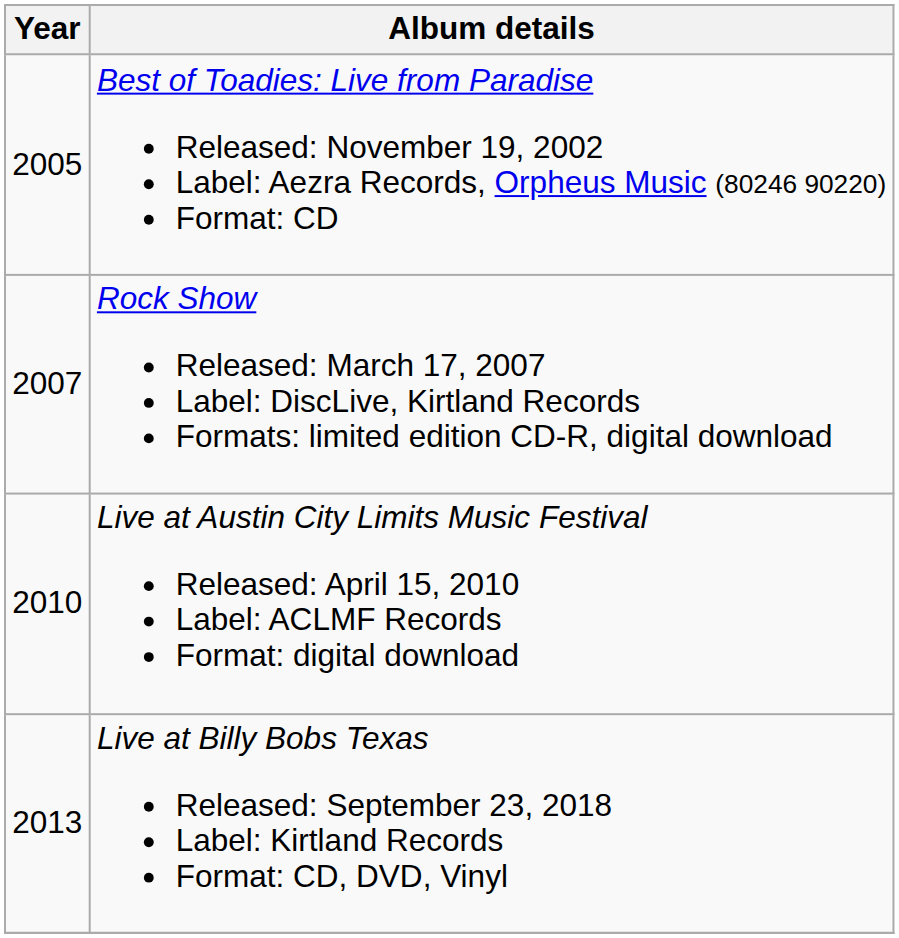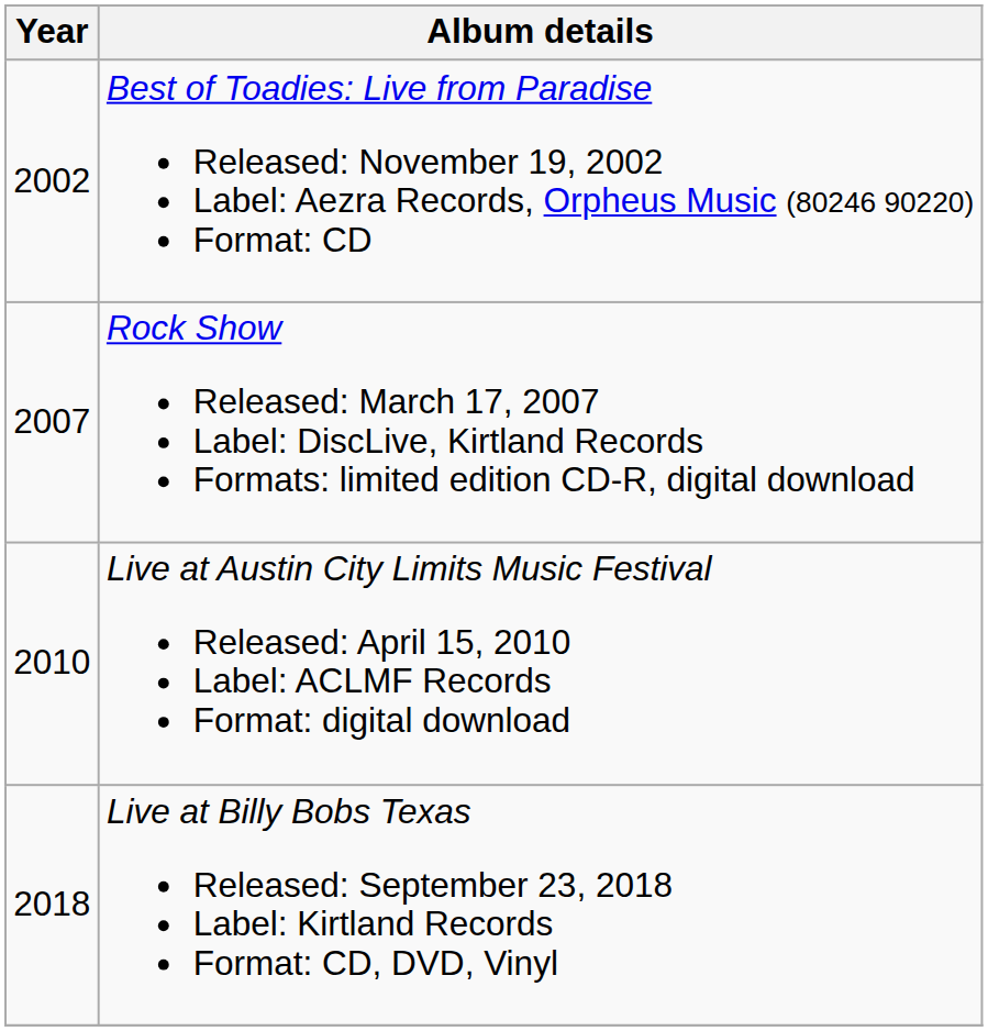row 2 | Year: 2005 -> 2002
row 5 | Year: 2013 -> 2018
